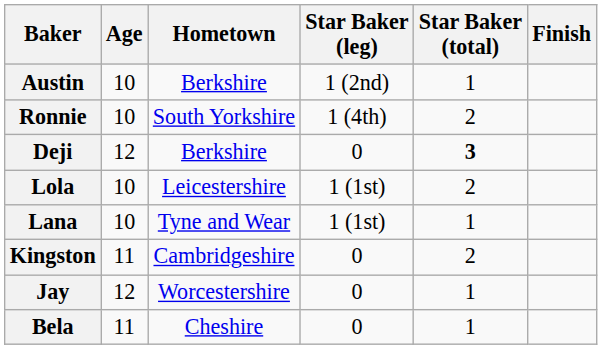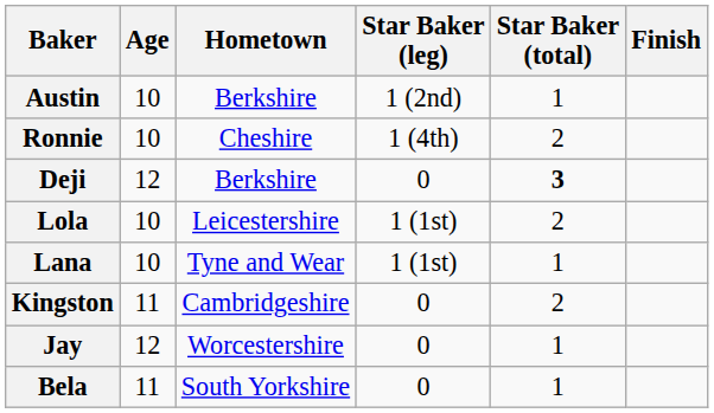Ronnie | Hometown: South Yorkshire -> Cheshire
Bela | Hometown: Cheshire -> South Yorkshire
